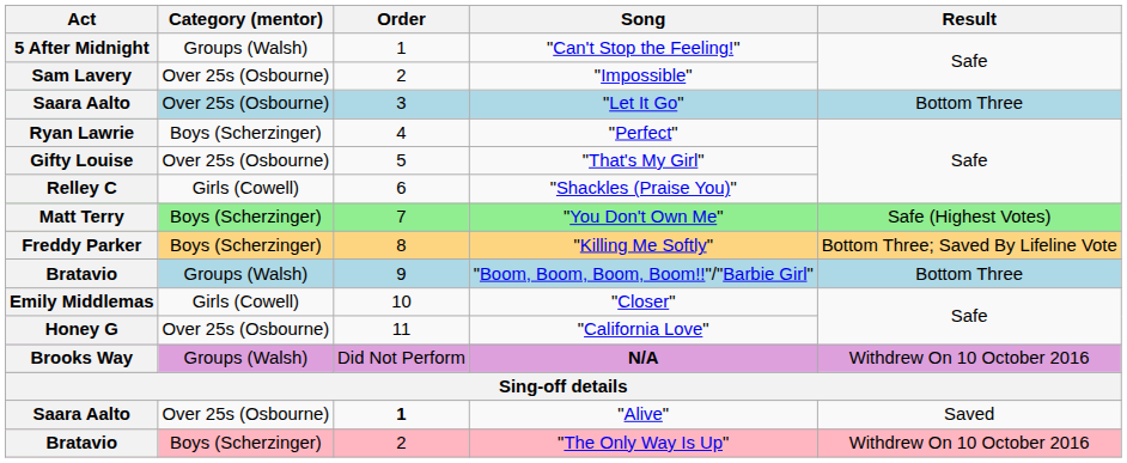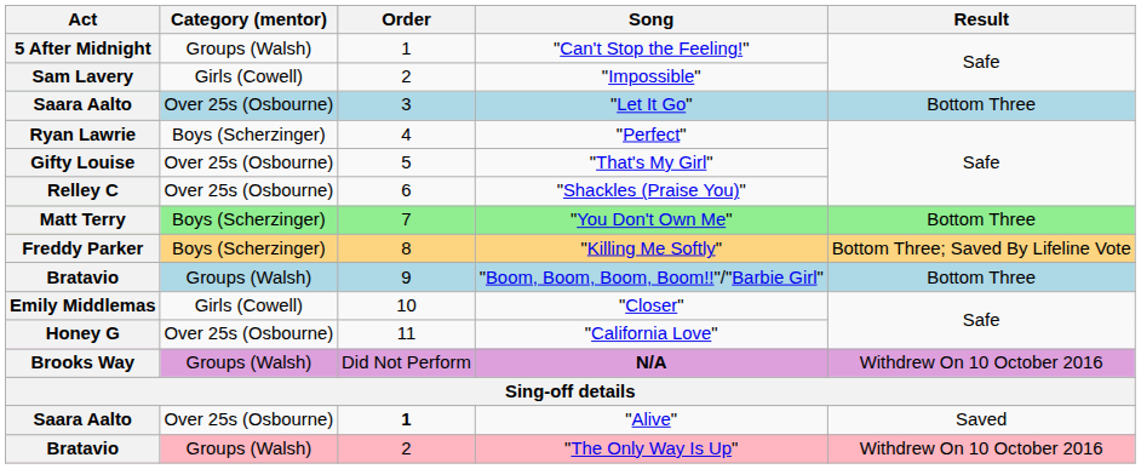"Impossible" | Category (mentor): Over 25s (Osbourne) -> Girls (Cowell)
"Shackles (Praise You)" | Category (mentor): Girls (Cowell) -> Over 25s (Osbourne)
"You Don't Own Me" | Result: Safe (Highest Votes) -> Bottom Three
"The Only Way Is Up" | Category (mentor): Boys (Scherzinger) -> Groups (Walsh)
